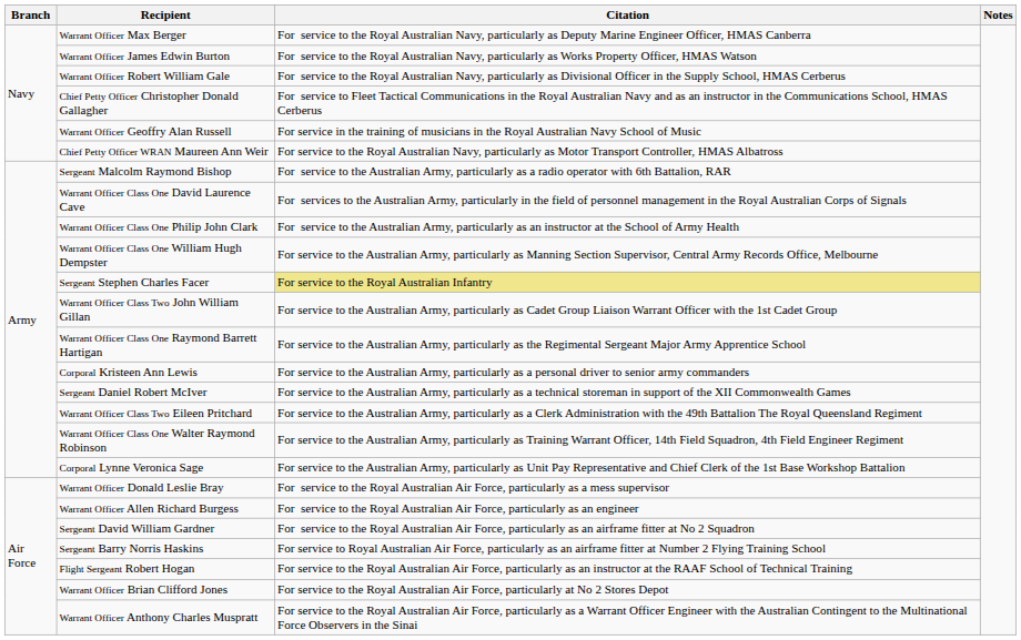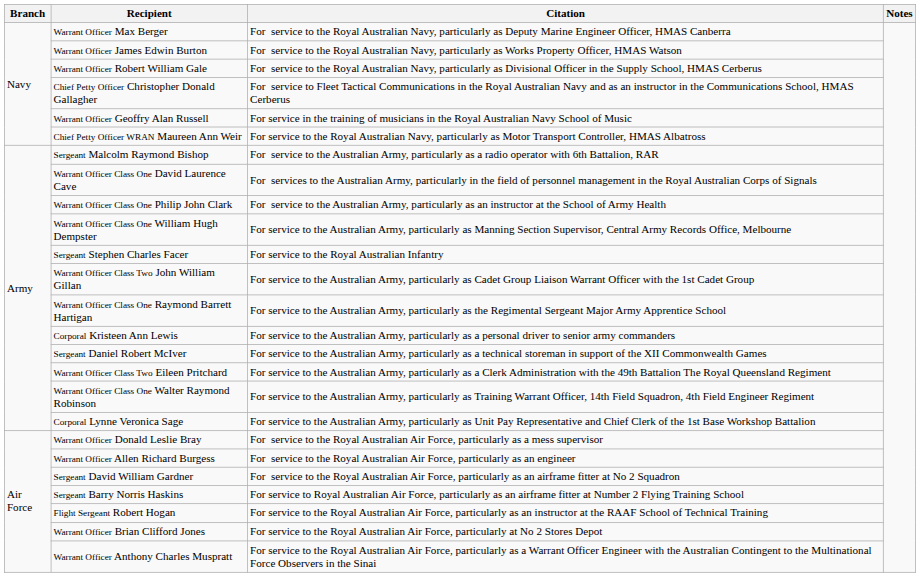Sergeant Stephen Charles Facer | Citation: khaki background -> no background
